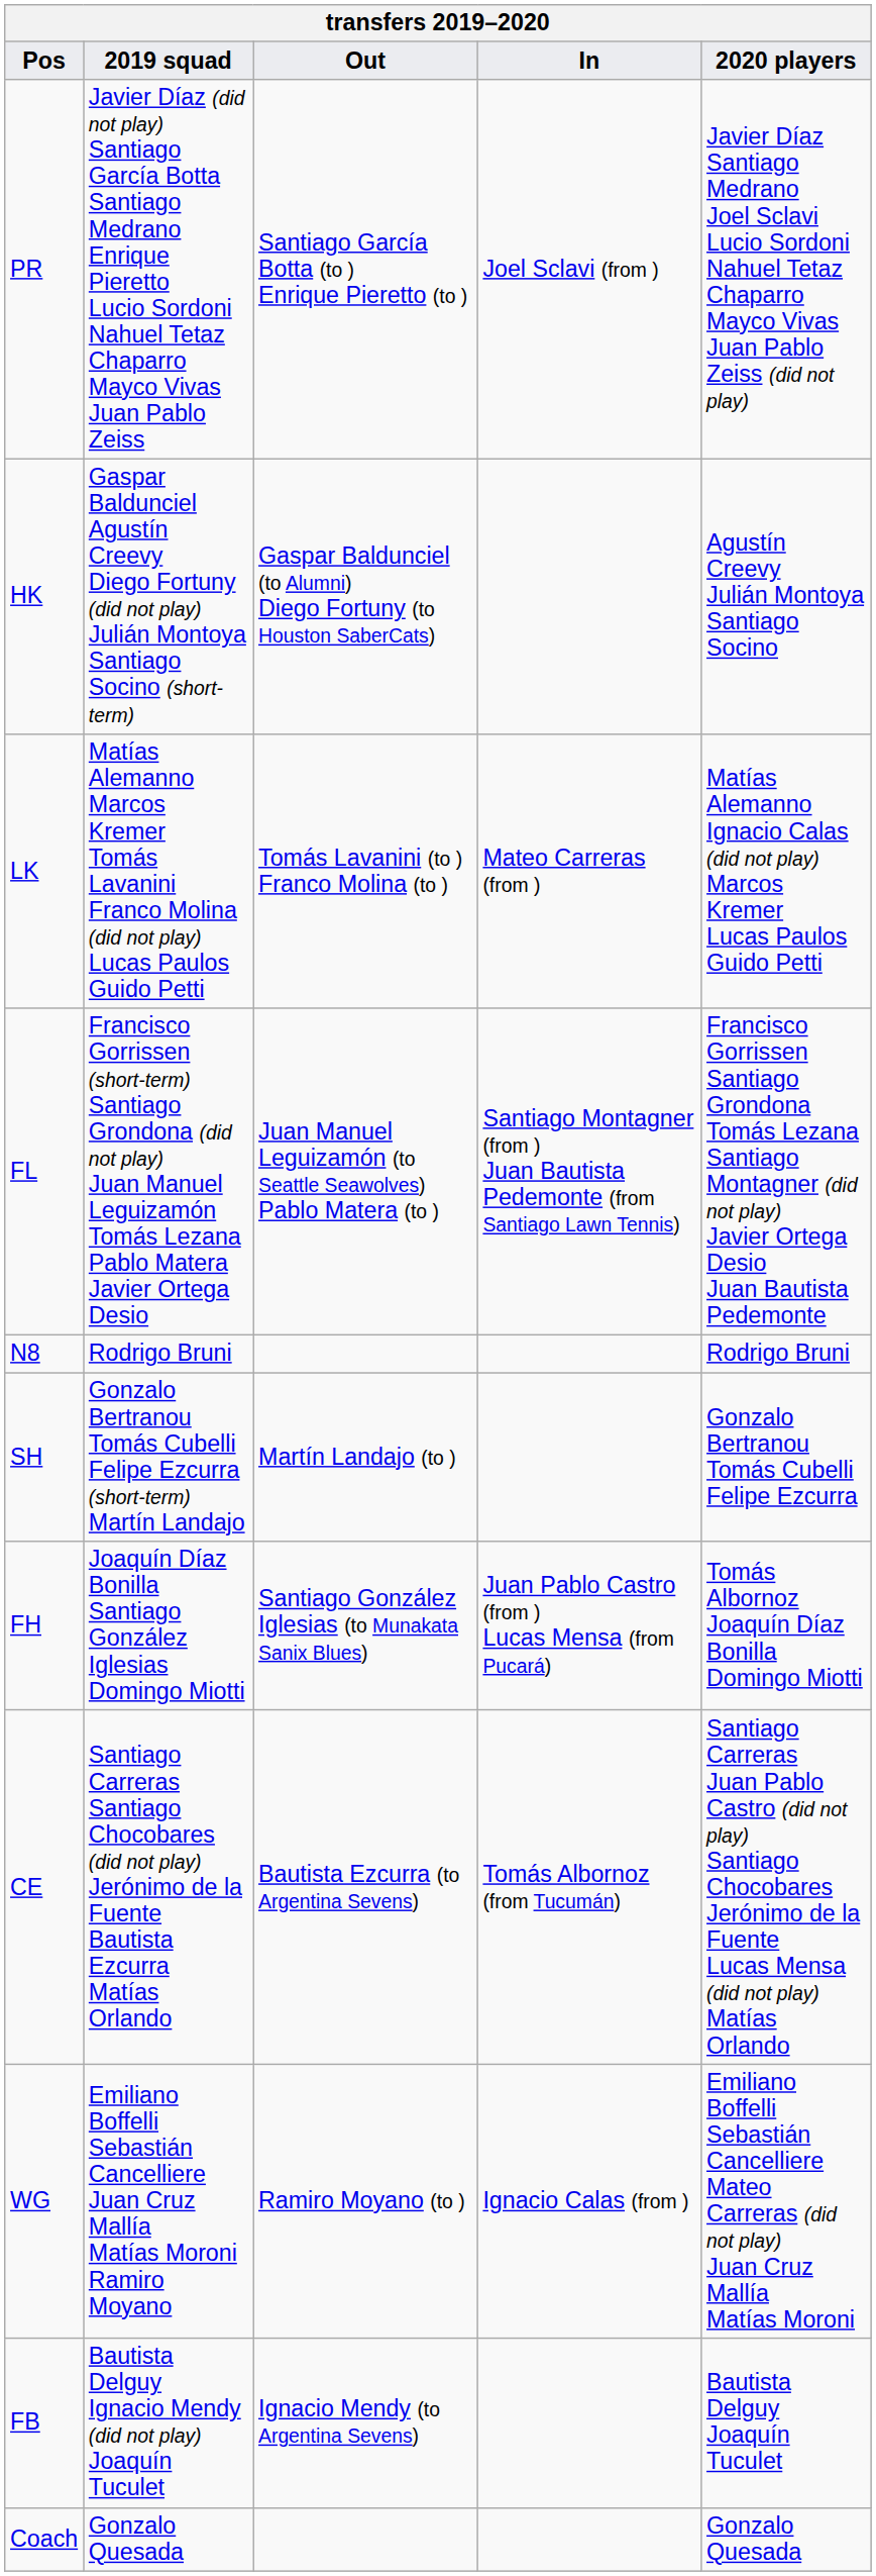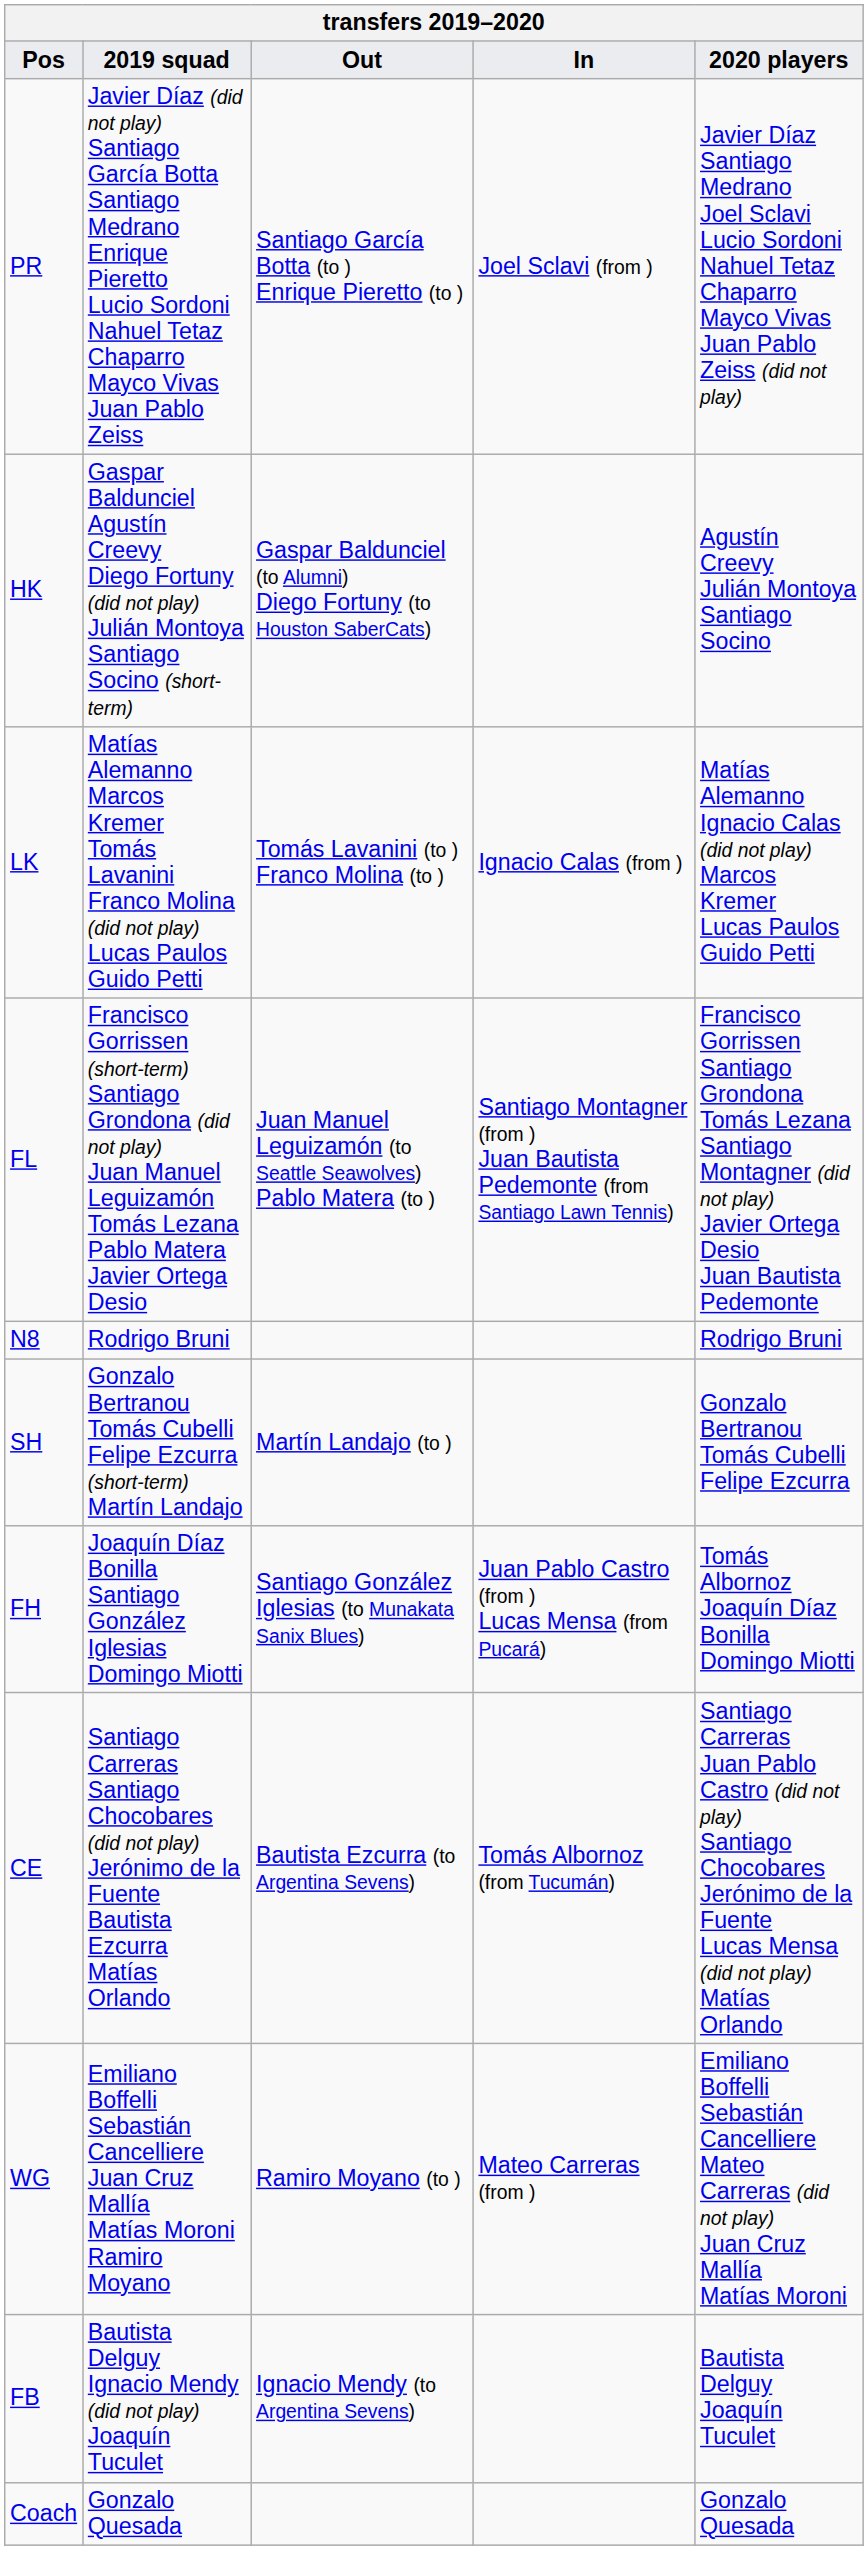LK | In: Mateo Carreras (from ) -> Ignacio Calas (from )
WG | In: Ignacio Calas (from ) -> Mateo Carreras (from )
